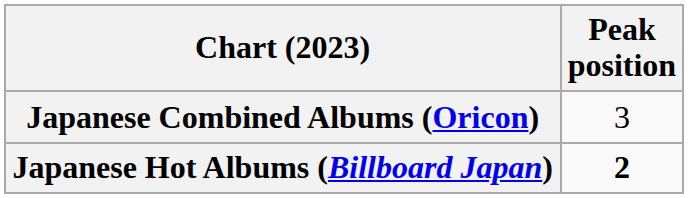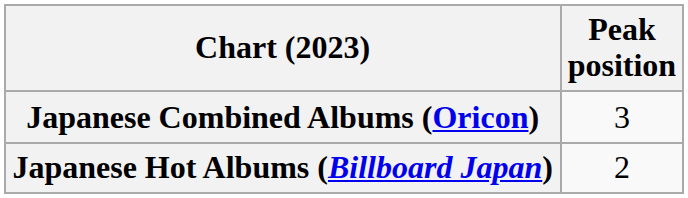Japanese Hot Albums (Billboard Japan) | Peak position: bold -> normal
